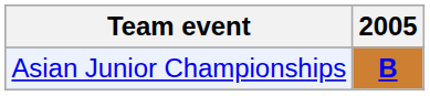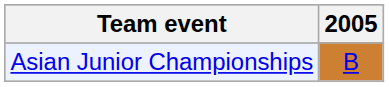Asian Junior Championships | 2005: bold -> normal
